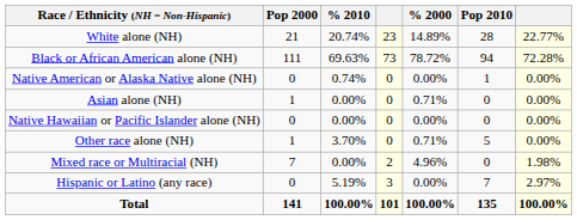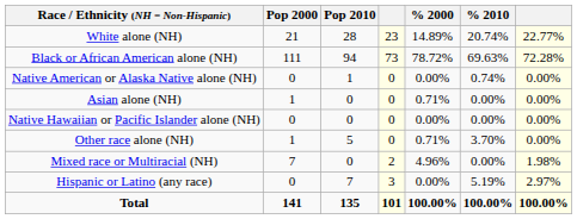columns swapped: Pop 2010 <-> % 2010
